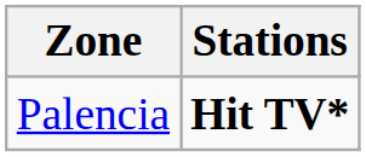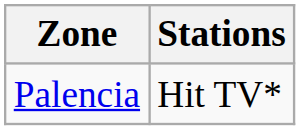Palencia | Stations: bold -> normal
